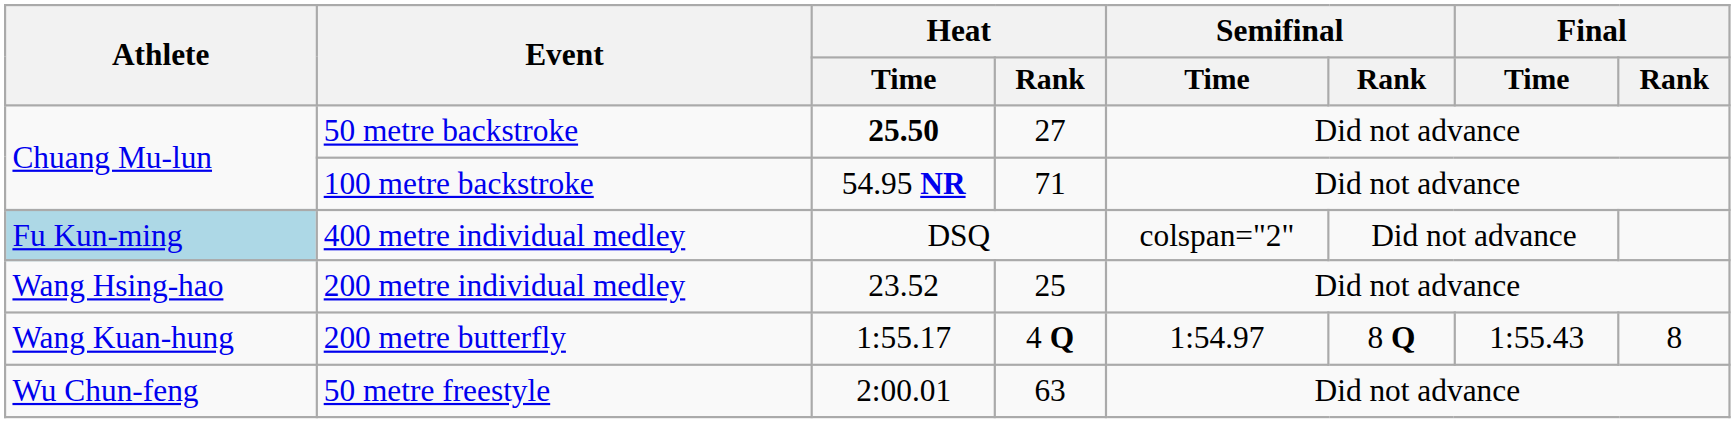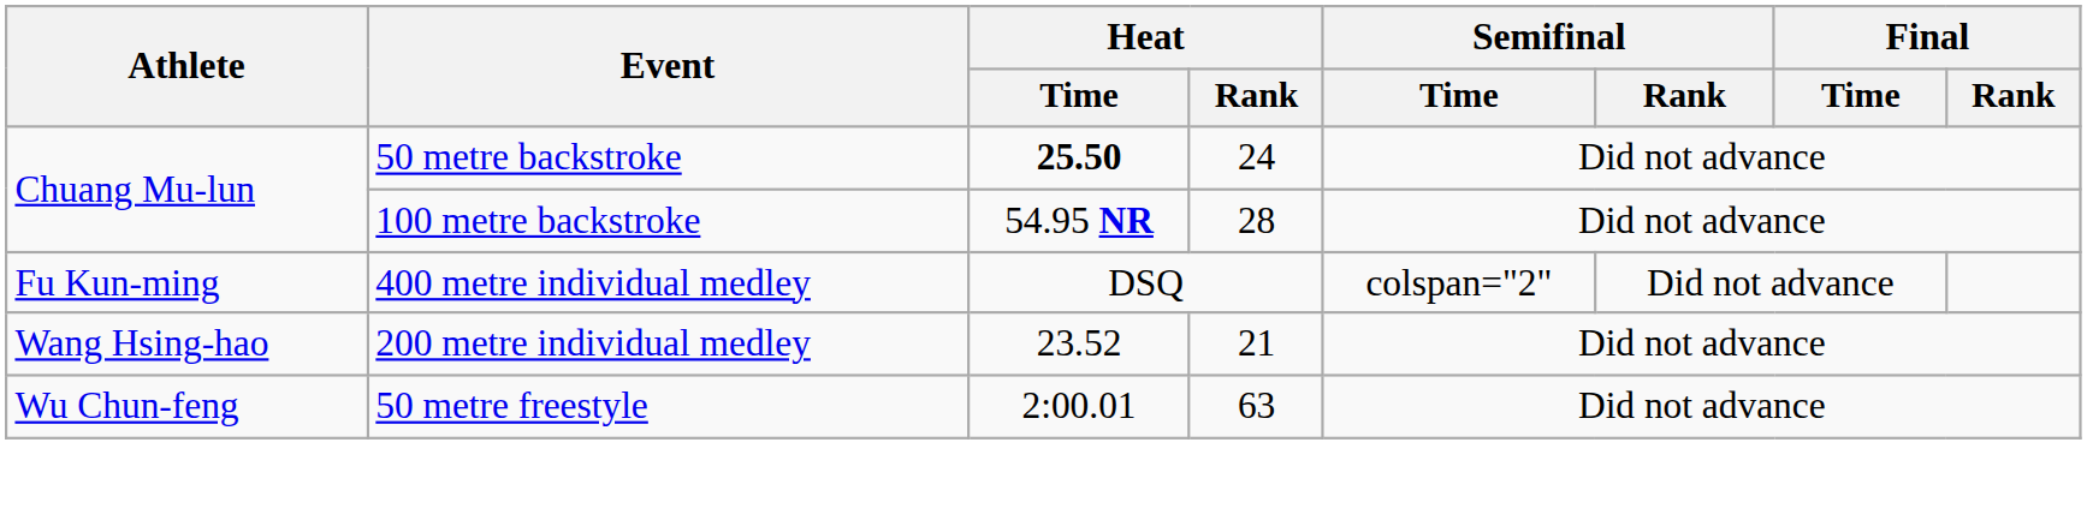50 metre backstroke | Heat / Rank: 27 -> 24
100 metre backstroke | Heat / Rank: 71 -> 28
400 metre individual medley | Athlete: lightblue background -> no background
200 metre individual medley | Heat / Rank: 25 -> 21
- row: Wang Kuan-hung | 200 metre butterfly | 1:55.17 | 4 Q | 1:54.97 | 8 Q | 1:55.43 | 8
